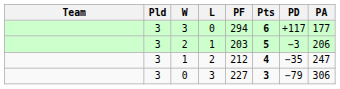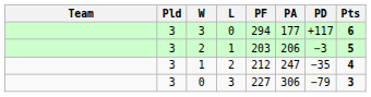columns swapped: PA <-> Pts
